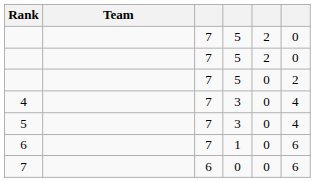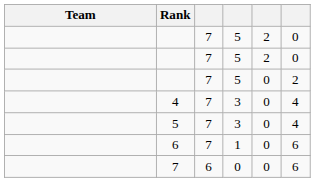columns swapped: Rank <-> Team
